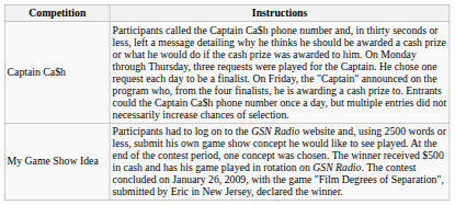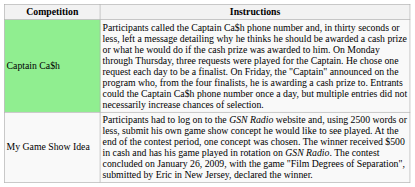Captain Ca$h | Competition: no background -> lightgreen background
